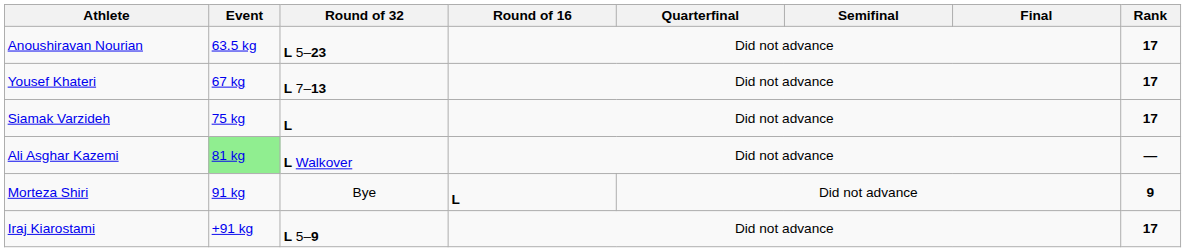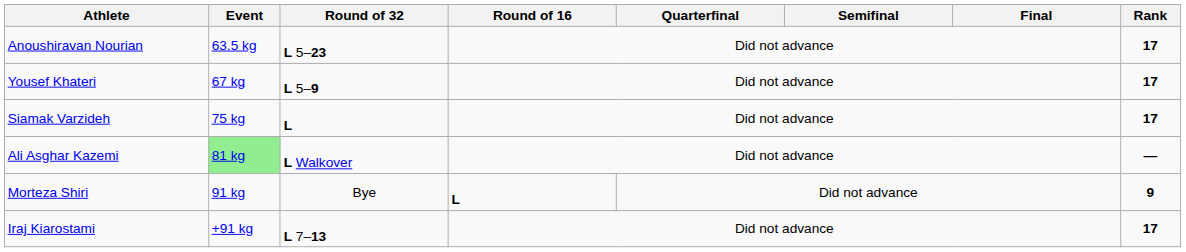Yousef Khateri | Round of 32: L 7–13 -> L 5–9
Iraj Kiarostami | Round of 32: L 5–9 -> L 7–13
